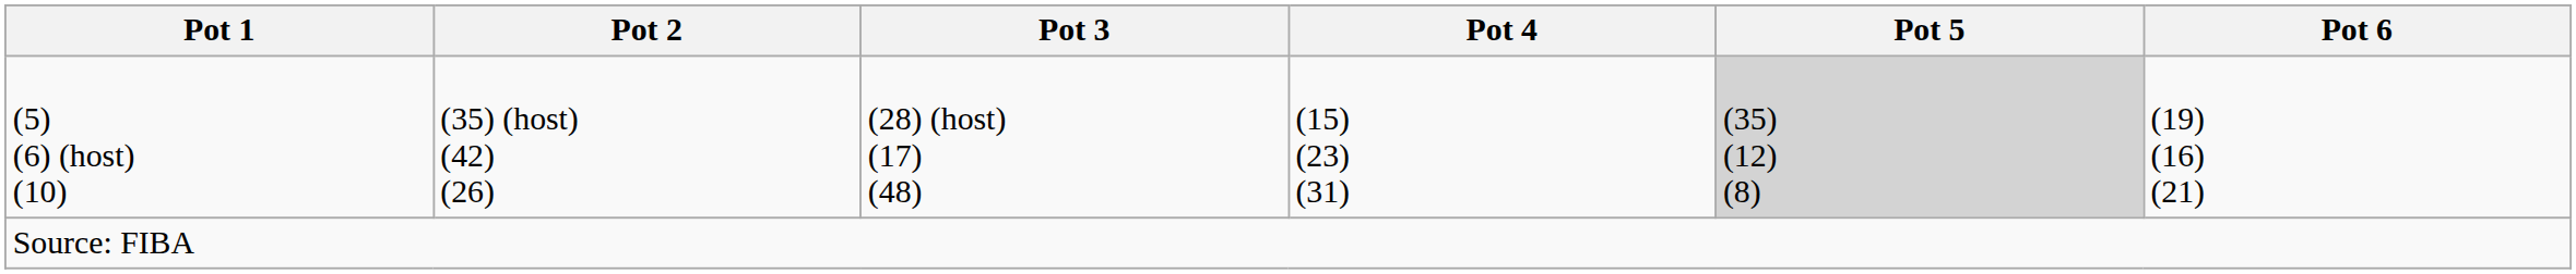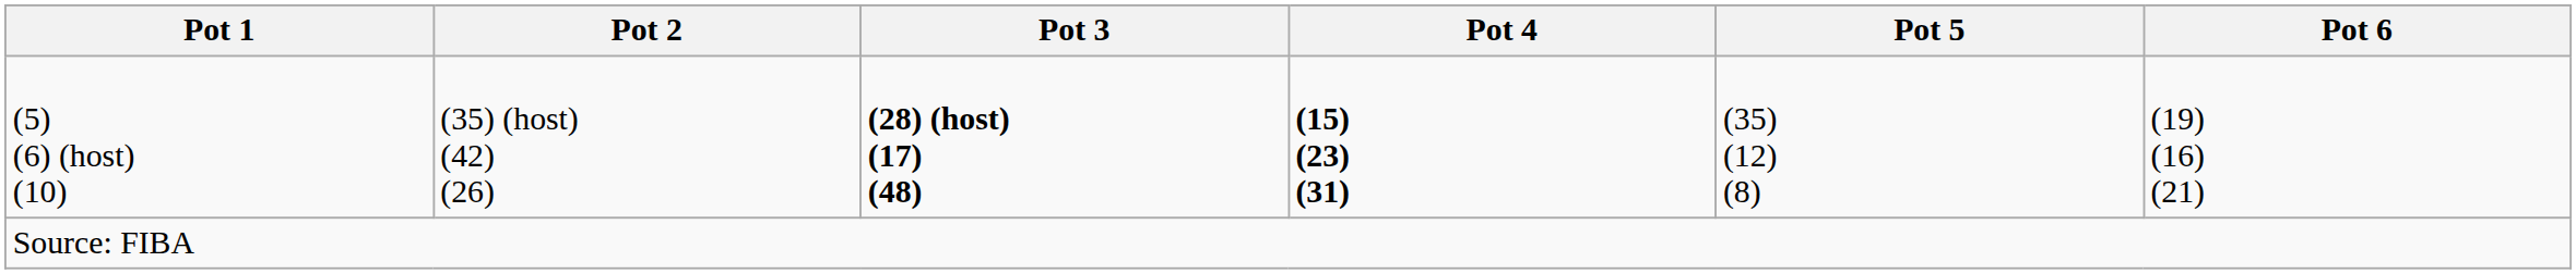(5) (6) (host) (10) | Pot 3: normal -> bold
(5) (6) (host) (10) | Pot 4: normal -> bold
(5) (6) (host) (10) | Pot 5: lightgrey background -> no background
